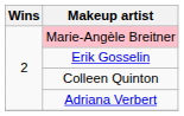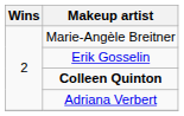Marie-Angèle Breitner | Makeup artist: pink background -> no background
Colleen Quinton | Makeup artist: normal -> bold
